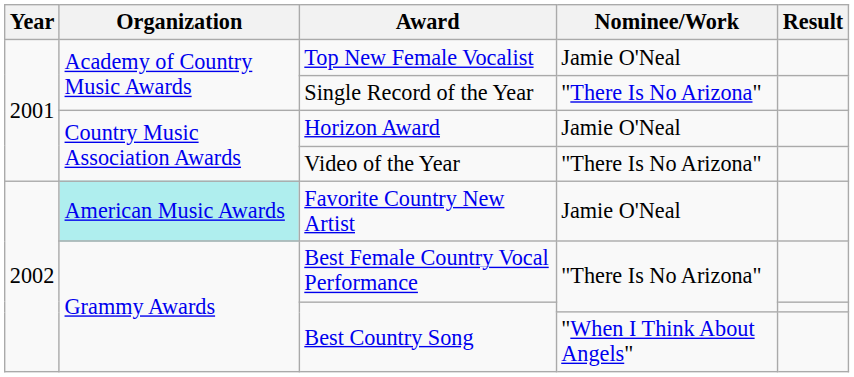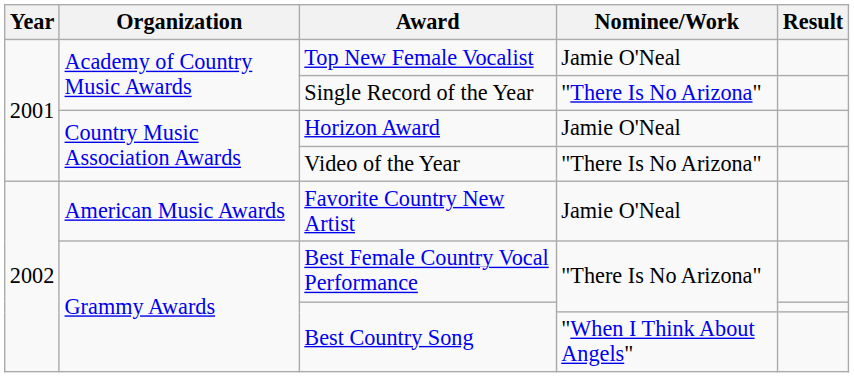Favorite Country New Artist | Organization: paleturquoise background -> no background
